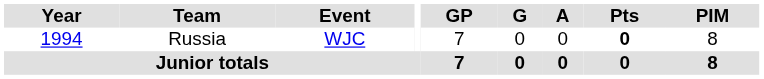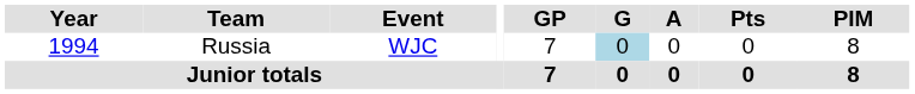Russia | G: no background -> lightblue background
Russia | Pts: bold -> normal
